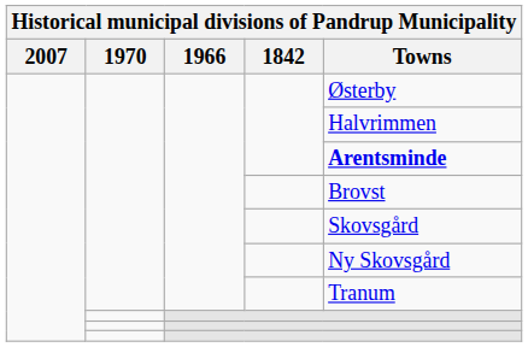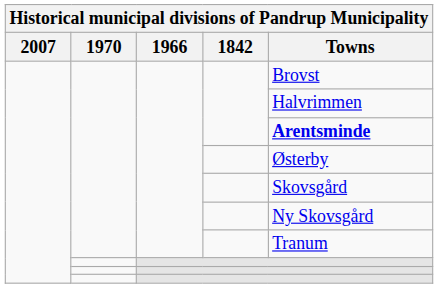row 3 | Towns: Østerby -> Brovst
row 6 | Towns: Brovst -> Østerby
